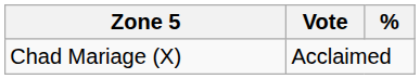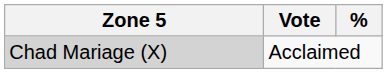Chad Mariage (X) | Zone 5: no background -> lightgrey background
